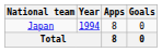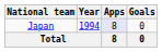Japan | Apps: no background -> lavender background
